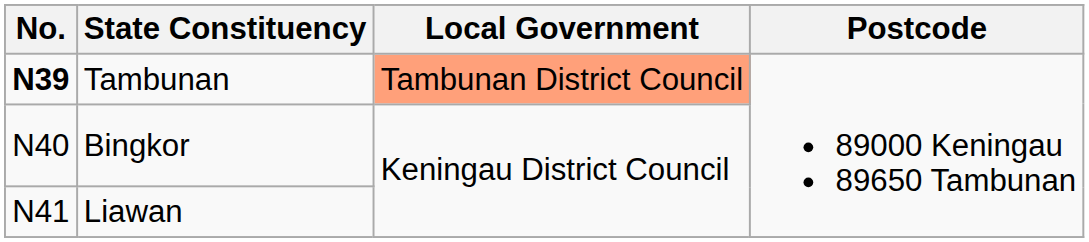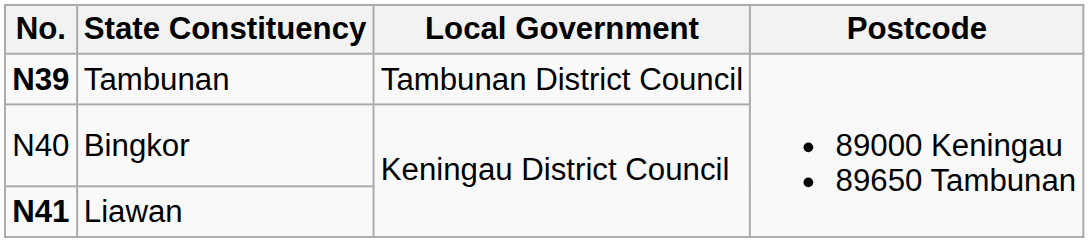Tambunan | Local Government: lightsalmon background -> no background
Liawan | No.: normal -> bold
